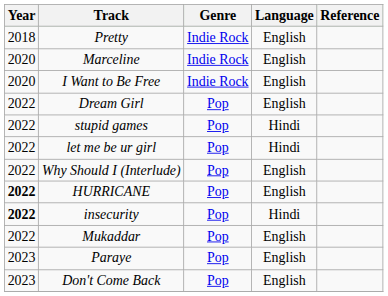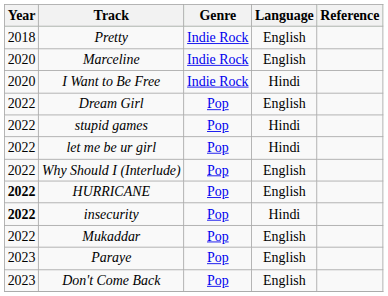I Want to Be Free | Language: English -> Hindi
